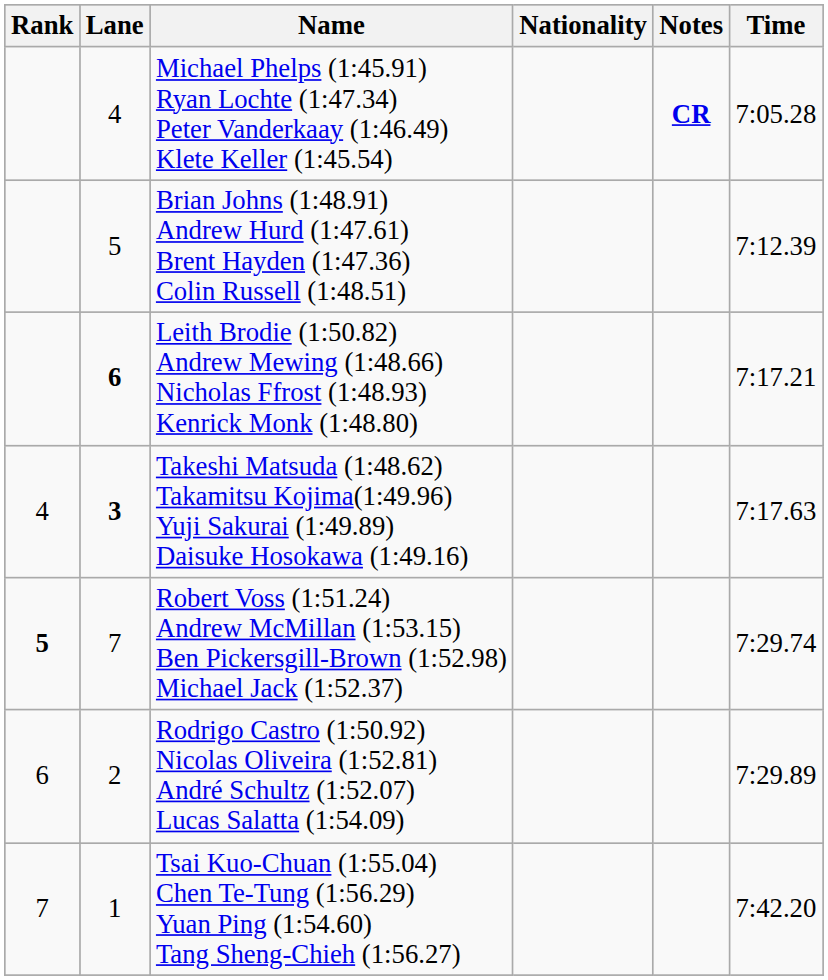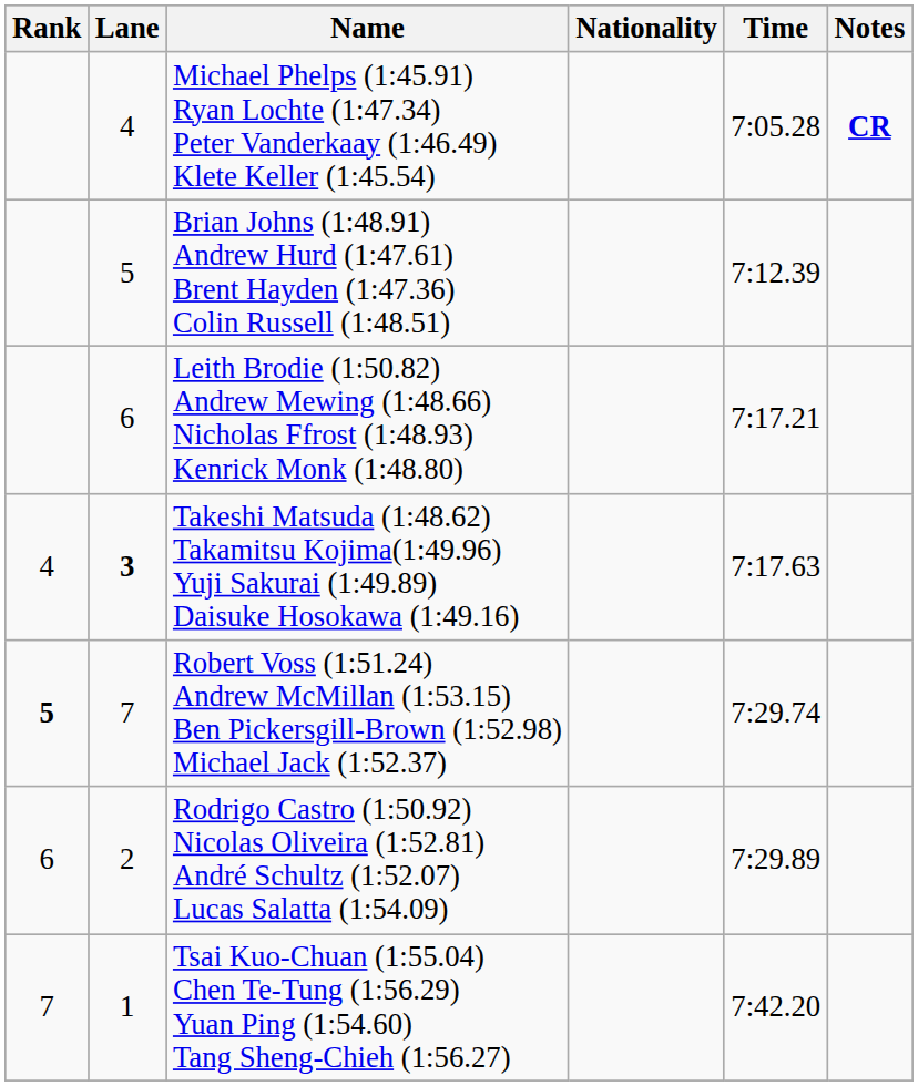columns swapped: Time <-> Notes
row 4 | Lane: bold -> normal
